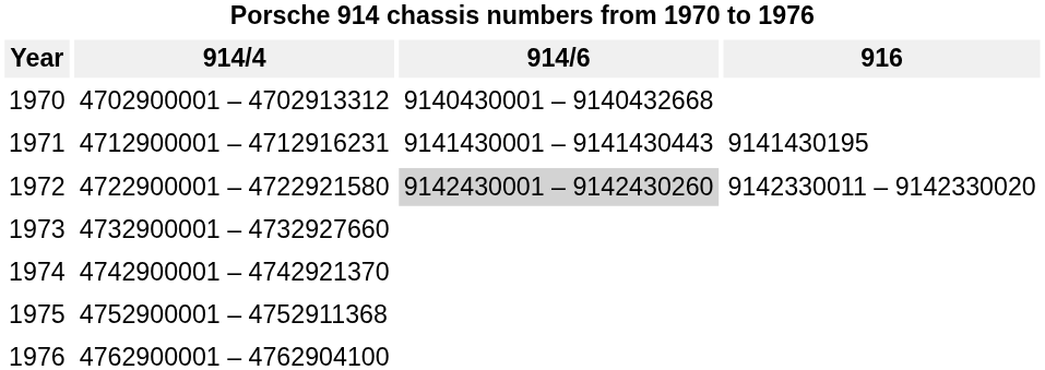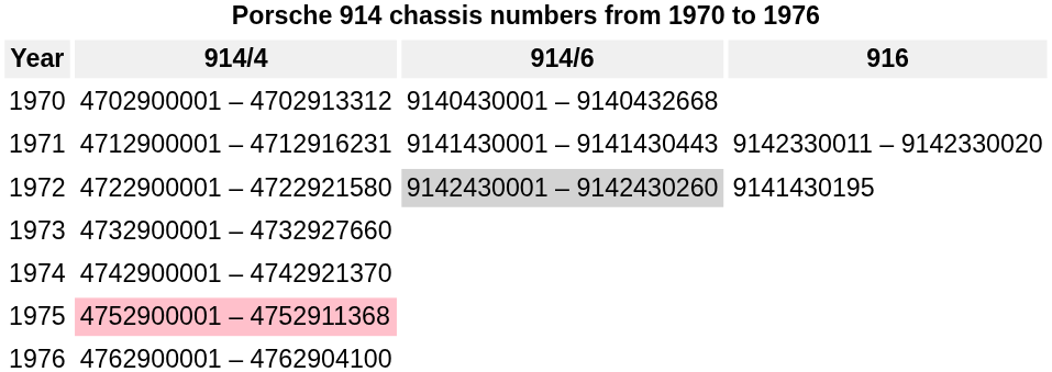1971 | column 4: 9141430195 -> 9142330011 – 9142330020
1972 | column 4: 9142330011 – 9142330020 -> 9141430195
1975 | column 2: no background -> pink background
